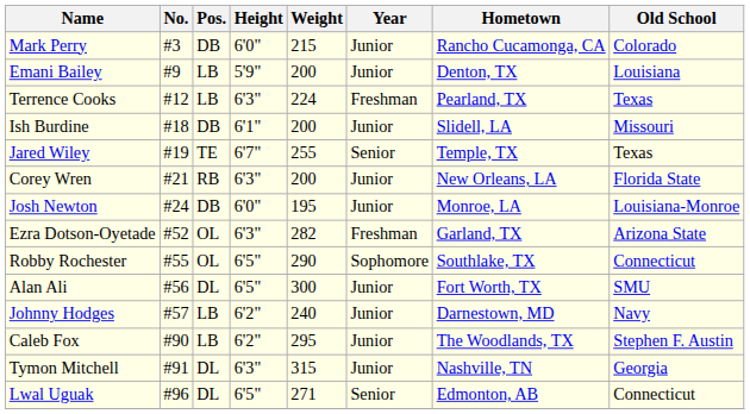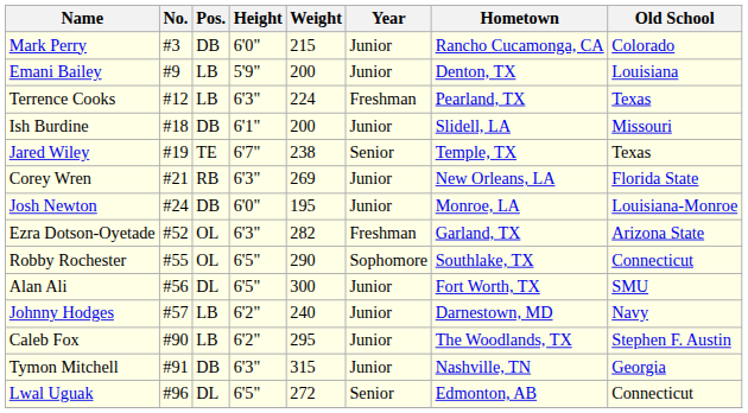Jared Wiley | Weight: 255 -> 238
Corey Wren | Weight: 200 -> 269
Tymon Mitchell | Pos.: DL -> DB
Lwal Uguak | Weight: 271 -> 272
